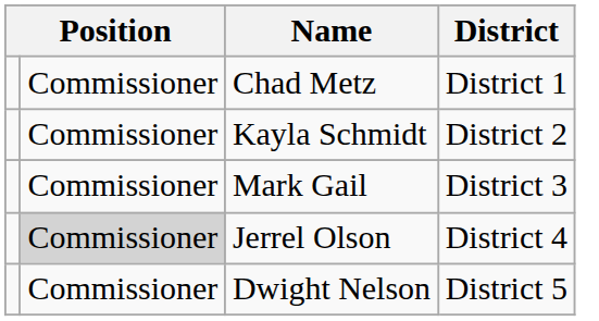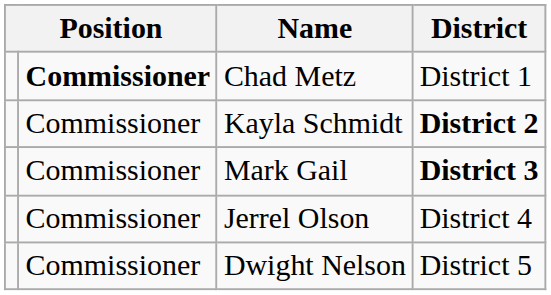Chad Metz | column 2: normal -> bold
Kayla Schmidt | District: normal -> bold
Mark Gail | District: normal -> bold
Jerrel Olson | column 2: lightgrey background -> no background
